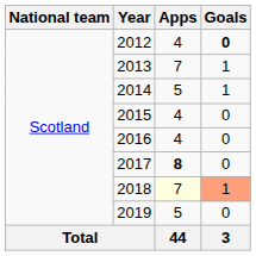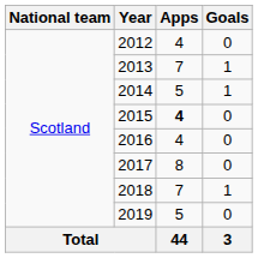2012 | Goals: bold -> normal
2015 | Apps: normal -> bold
2017 | Apps: bold -> normal
2018 | Apps: lightyellow background -> no background
2018 | Goals: lightsalmon background -> no background
